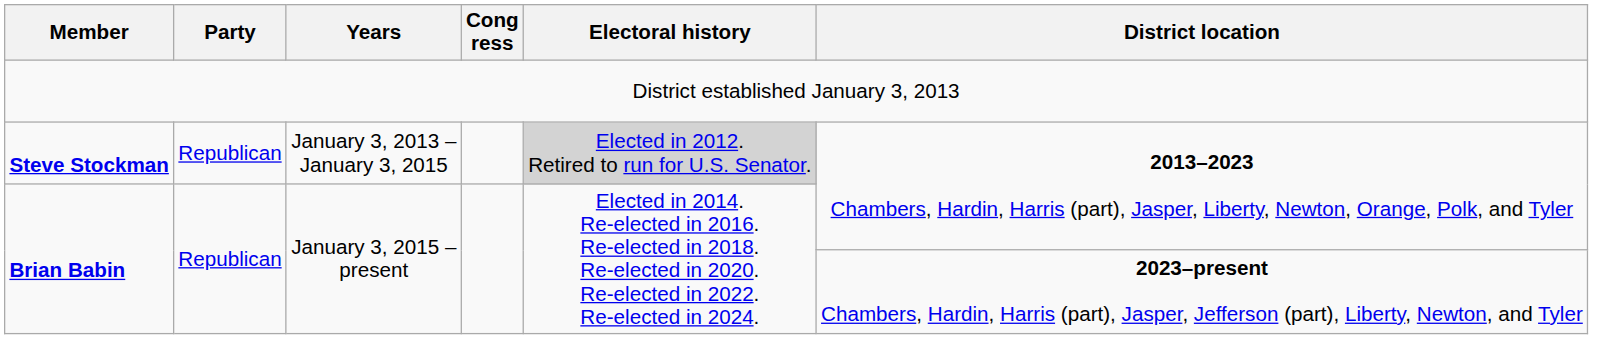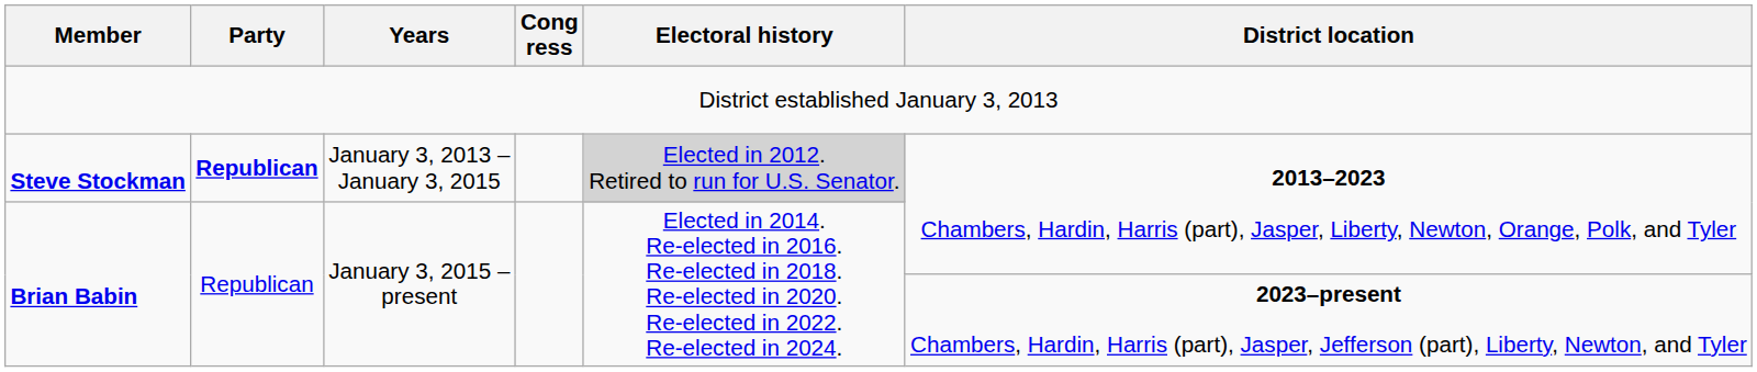Steve Stockman | Party: normal -> bold
